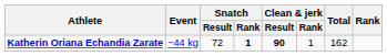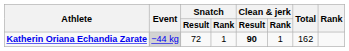Katherin Oriana Echandia Zarate | Event: no background -> lightgrey background
Katherin Oriana Echandia Zarate | Snatch / Rank: bold -> normal
